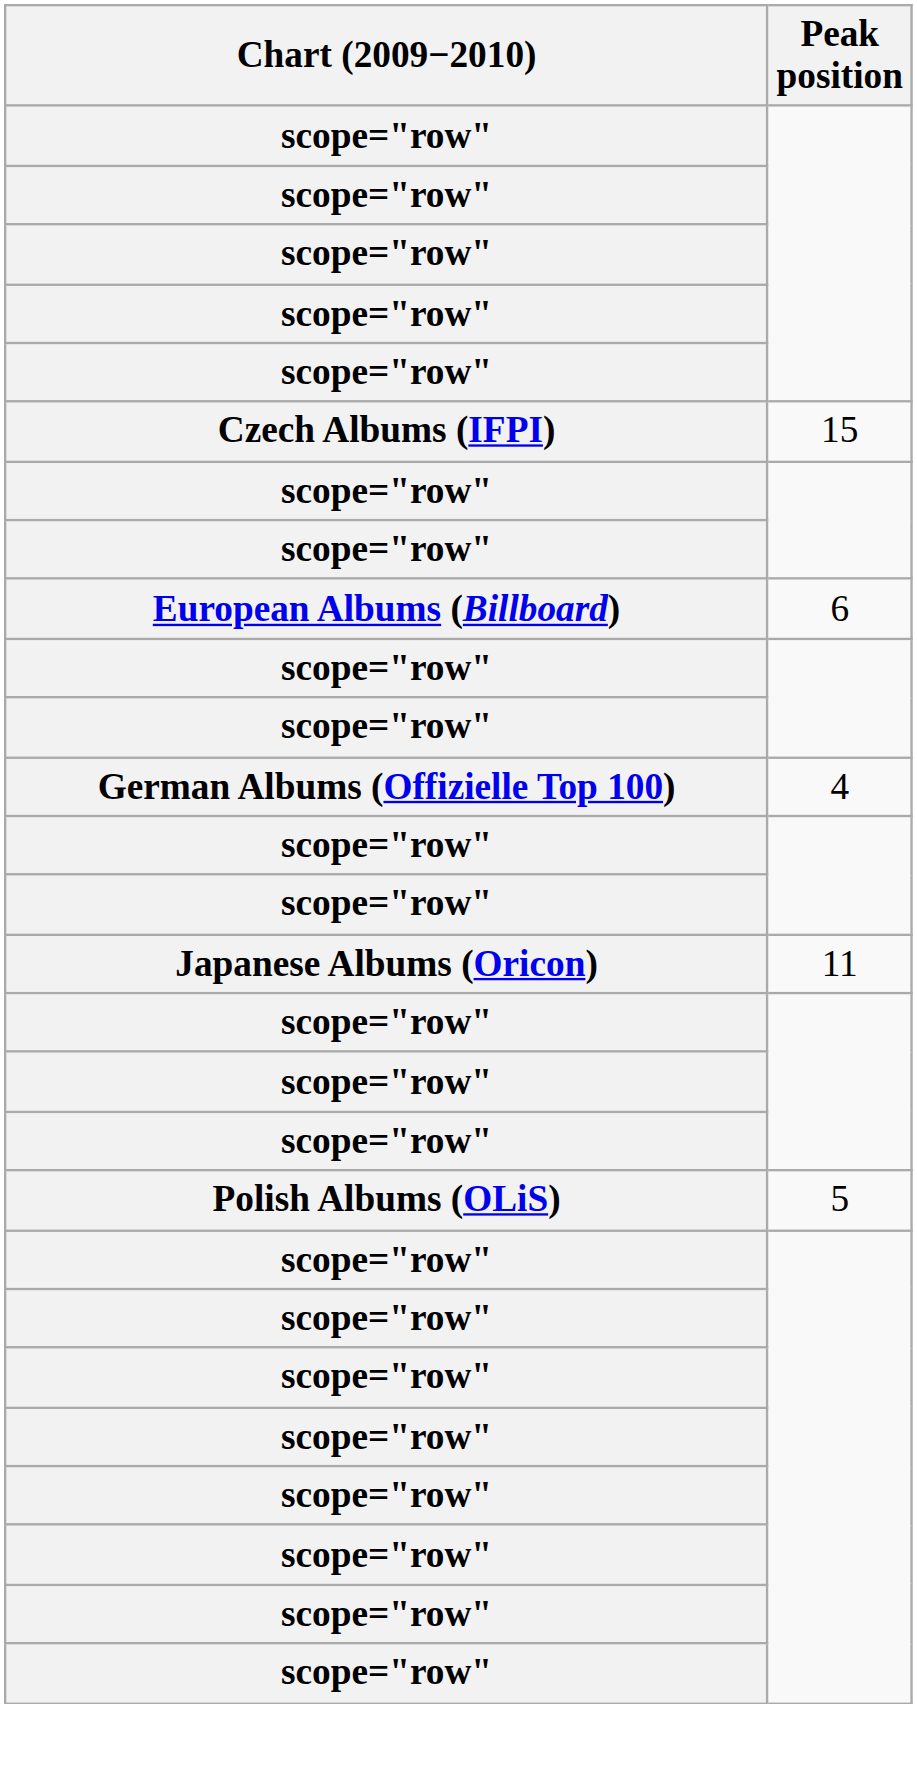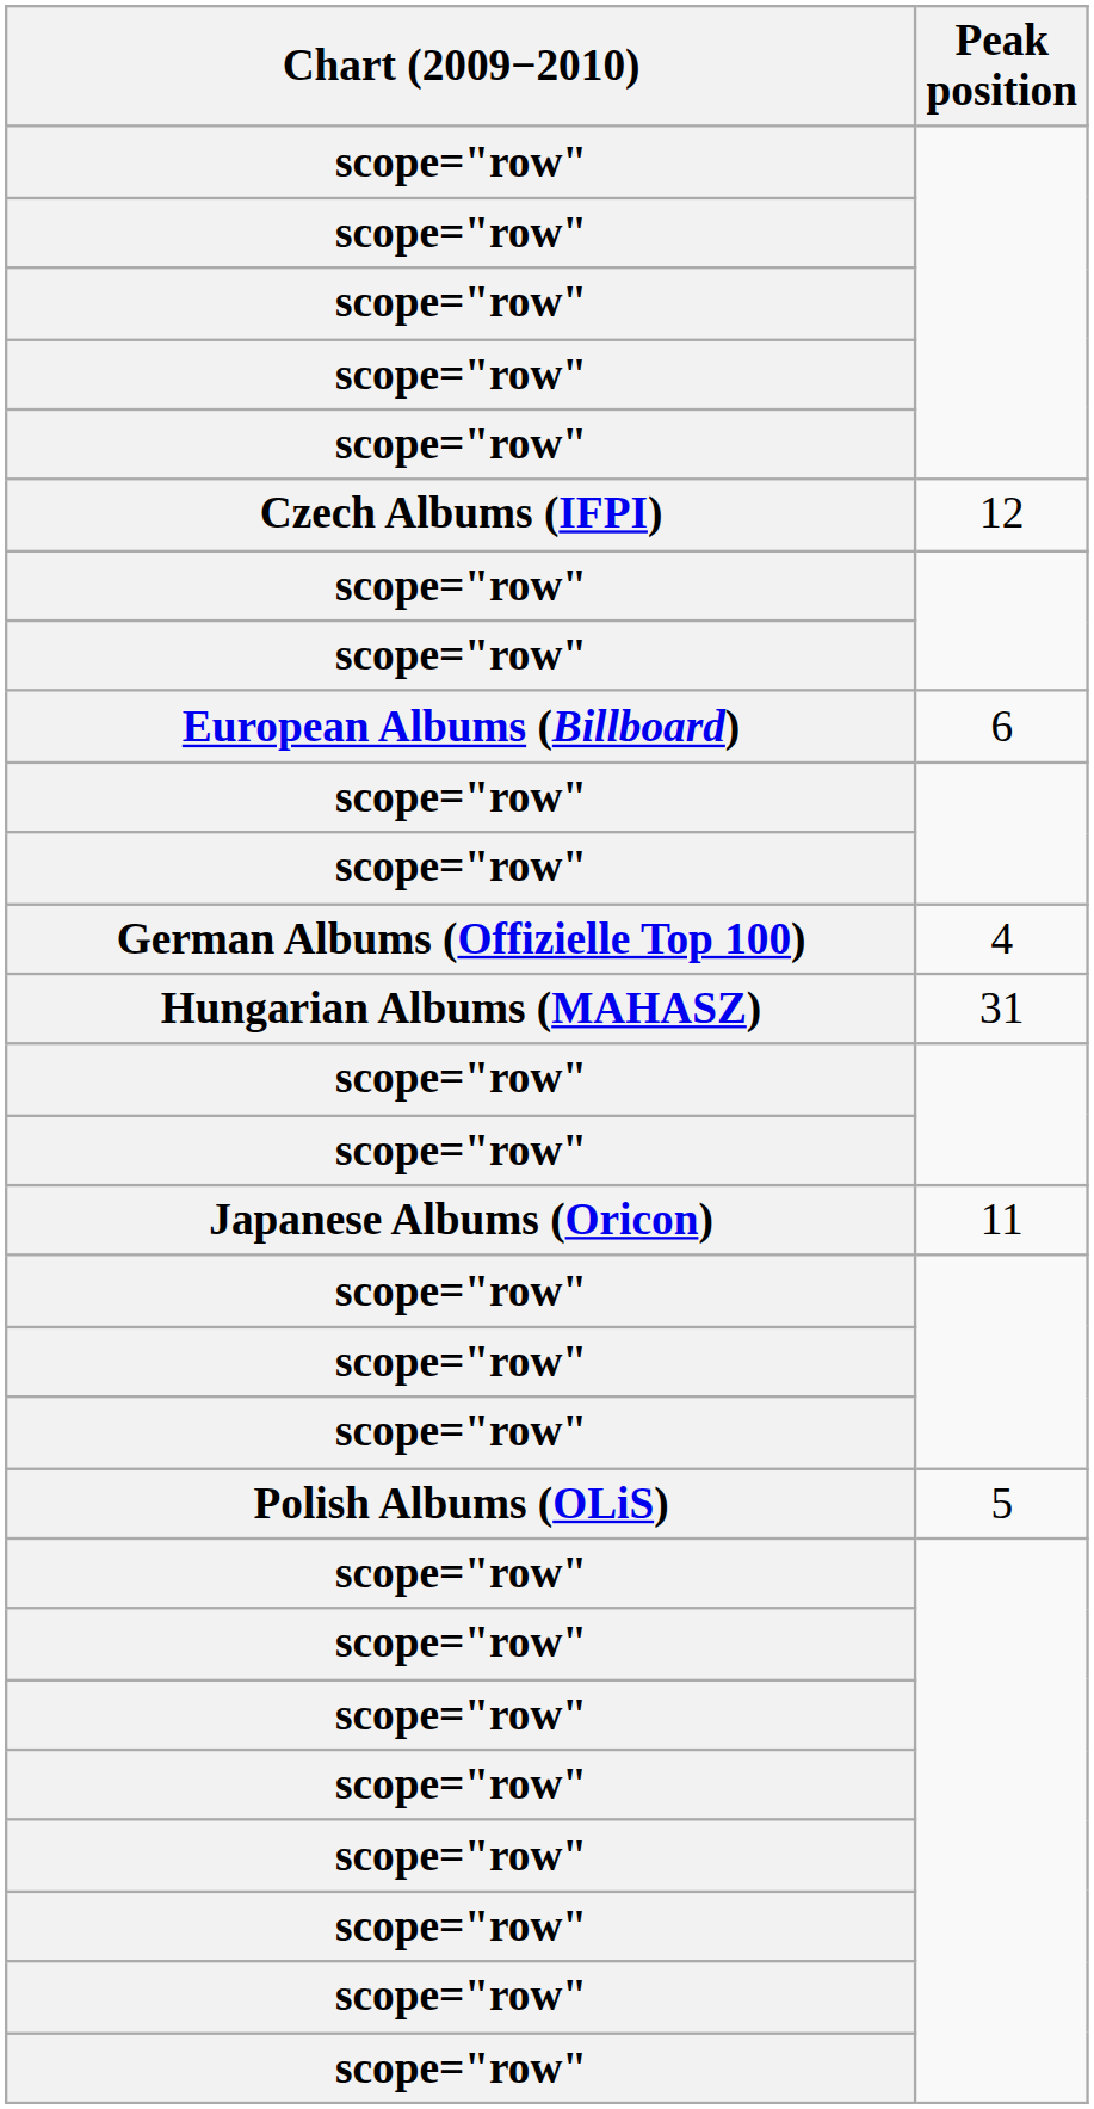Czech Albums (IFPI) | Peak position: 15 -> 12
+ row: Hungarian Albums (MAHASZ) | 31
